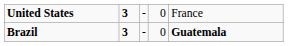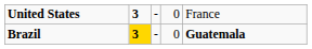Brazil | column 2: no background -> gold background
